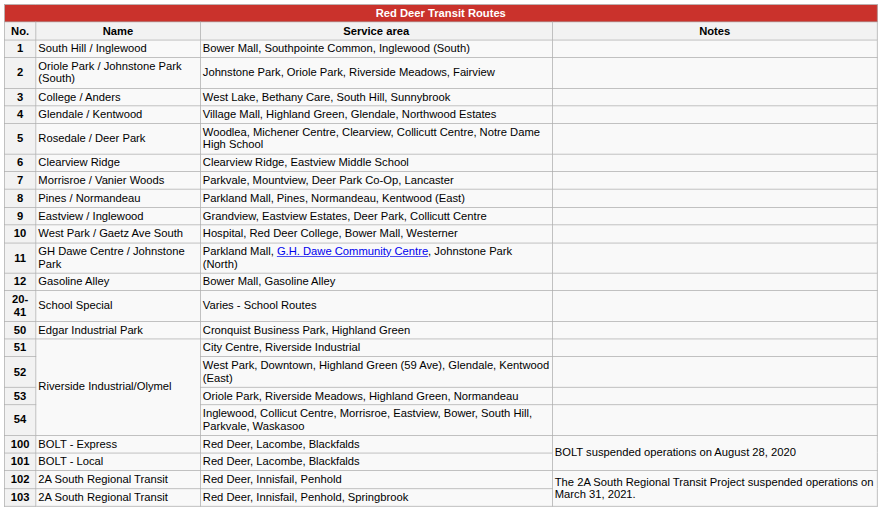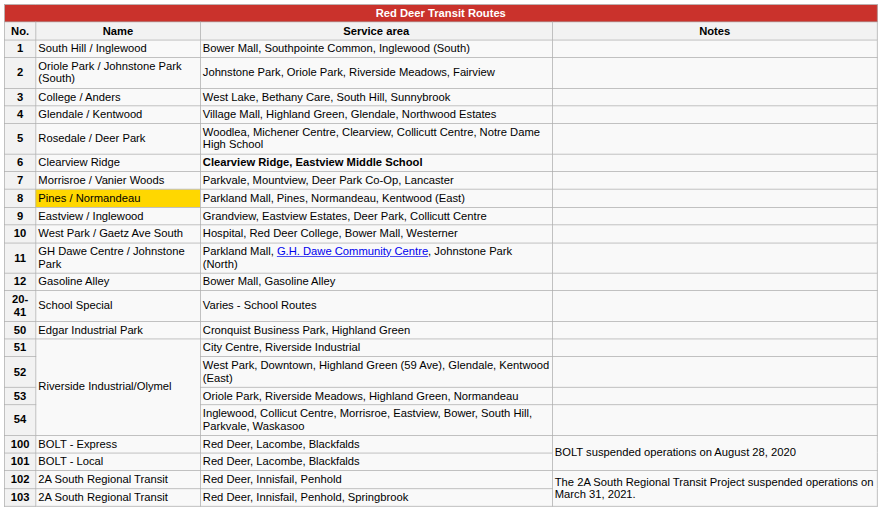6 | Service area: normal -> bold
8 | Name: no background -> gold background
